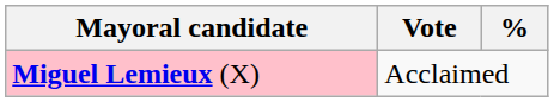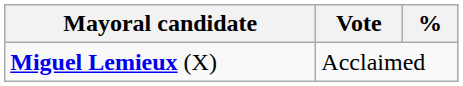Miguel Lemieux (X) | Mayoral candidate: pink background -> no background
